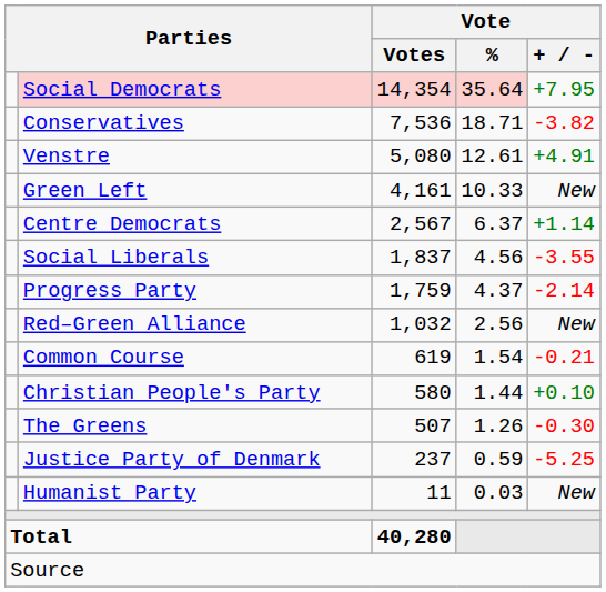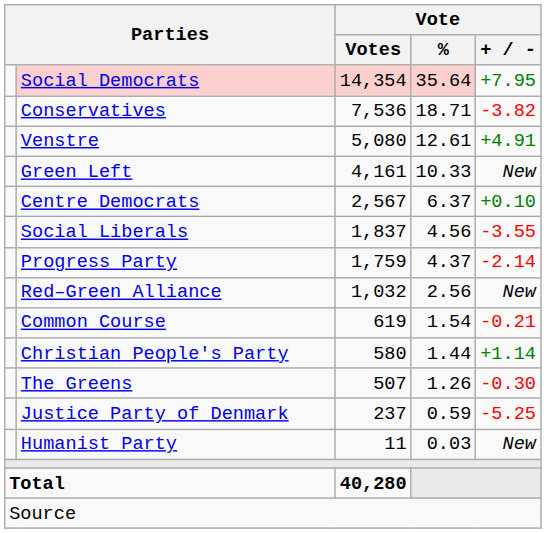Centre Democrats | Vote / + / -: +1.14 -> +0.10
Christian People's Party | Vote / + / -: +0.10 -> +1.14
